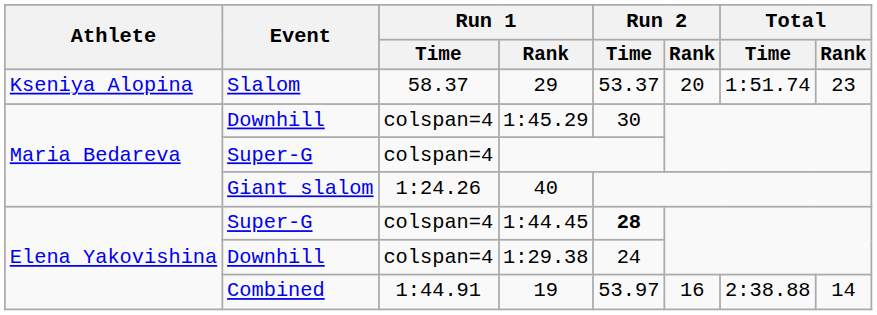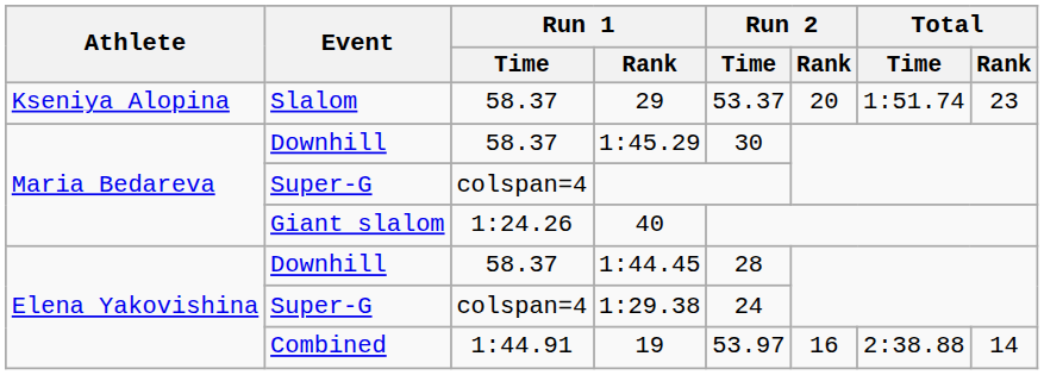1:45.29 | Run 1 / Time: colspan=4 -> 58.37
1:44.45 | Event: Super-G -> Downhill
1:44.45 | Run 1 / Time: colspan=4 -> 58.37
1:44.45 | Run 2 / Time: bold -> normal
1:29.38 | Event: Downhill -> Super-G
